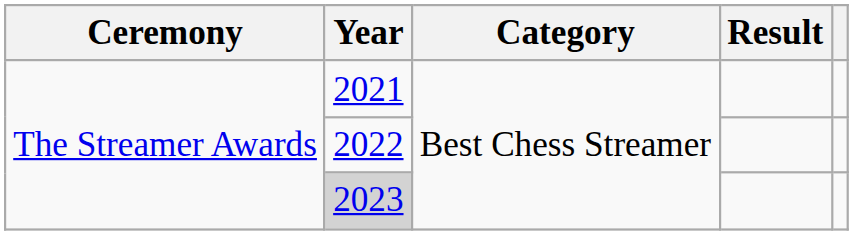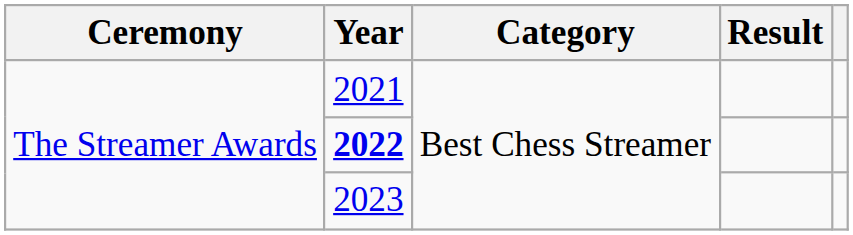2022 | Year: normal -> bold
2023 | Year: lightgrey background -> no background
